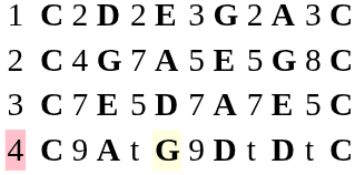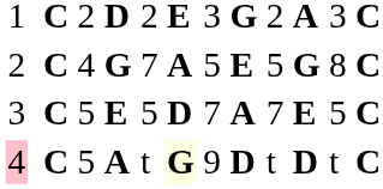row 3 | column 3: 7 -> 5
row 4 | column 3: 9 -> 5
